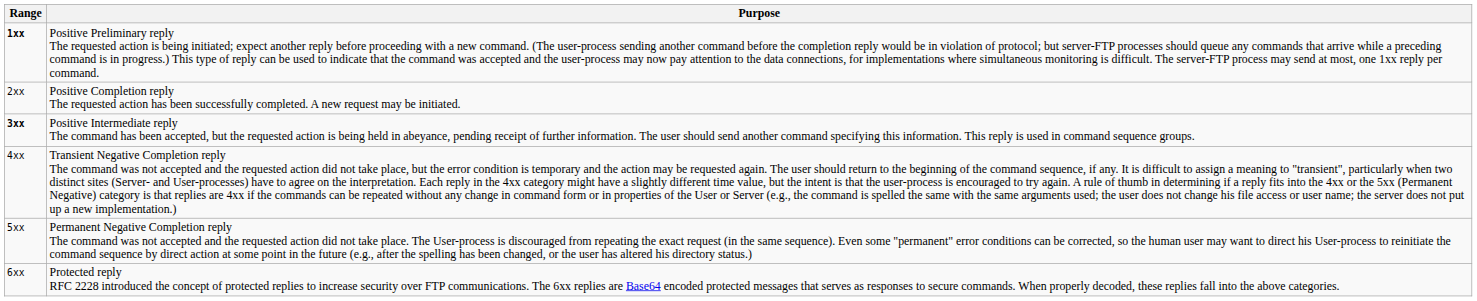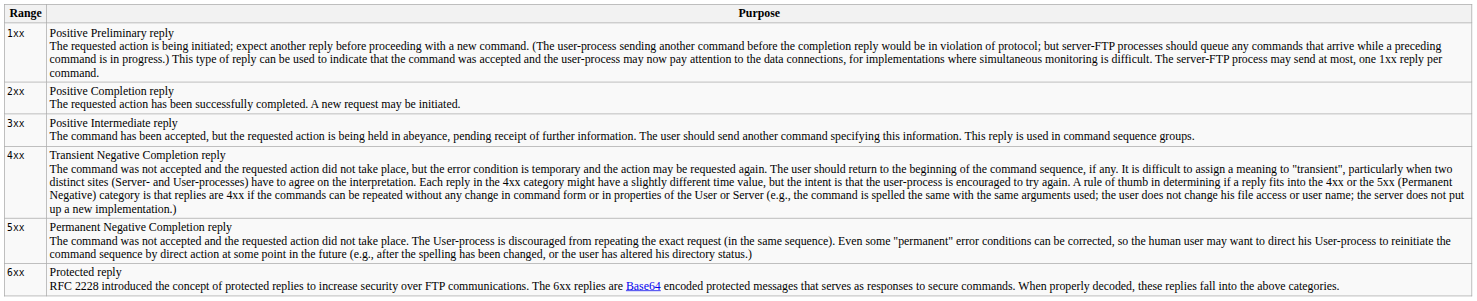1xx | Range: bold -> normal
3xx | Range: bold -> normal
